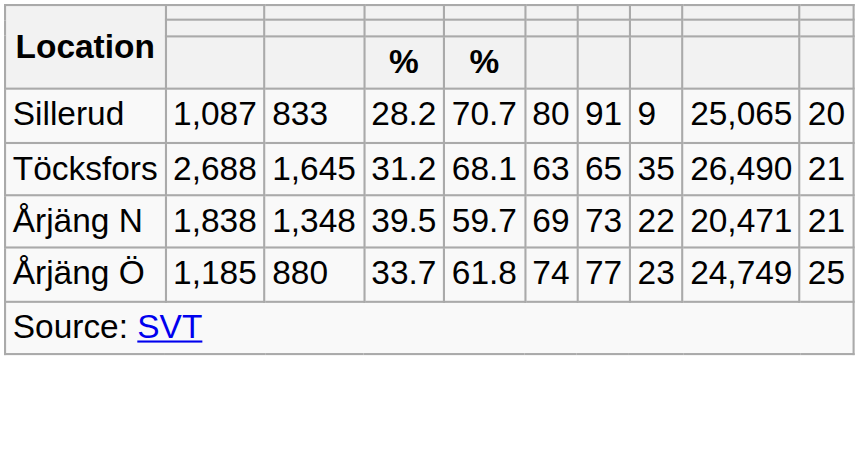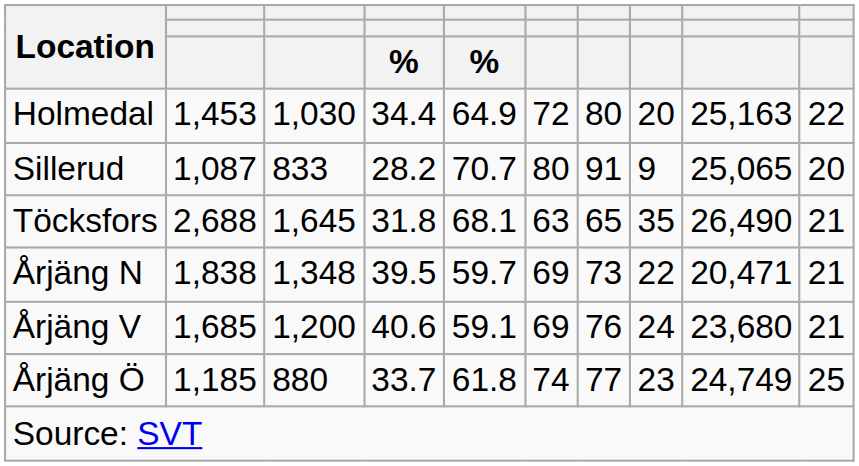+ row: Holmedal | 1,453 | 1,030 | 34.4 | 64.9 | 72 | 80 | 20 | 25,163 | 22
Töcksfors | column 4: 31.2 -> 31.8
+ row: Årjäng V | 1,685 | 1,200 | 40.6 | 59.1 | 69 | 76 | 24 | 23,680 | 21
